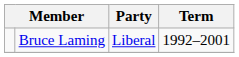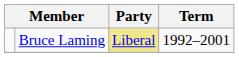Bruce Laming | Party: no background -> khaki background
